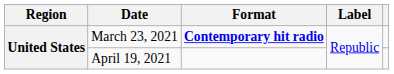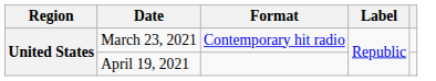March 23, 2021 | Format: bold -> normal
